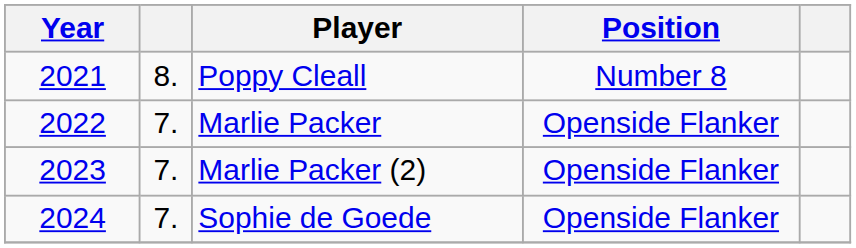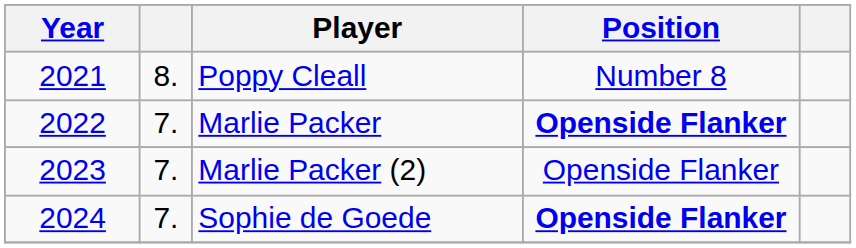Marlie Packer | Position: normal -> bold
Sophie de Goede | Position: normal -> bold
